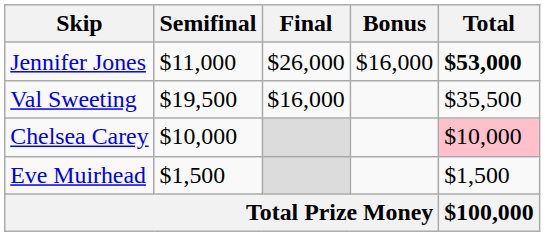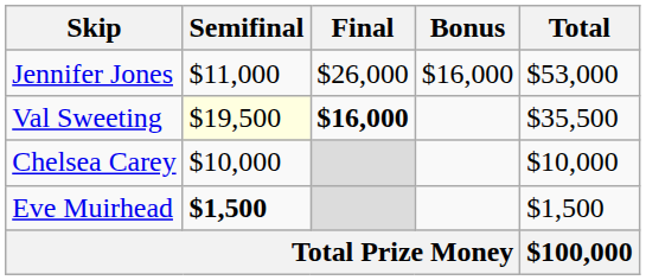Jennifer Jones | Total: bold -> normal
Val Sweeting | Semifinal: no background -> lightyellow background
Val Sweeting | Final: normal -> bold
Chelsea Carey | Total: pink background -> no background
Eve Muirhead | Semifinal: normal -> bold
